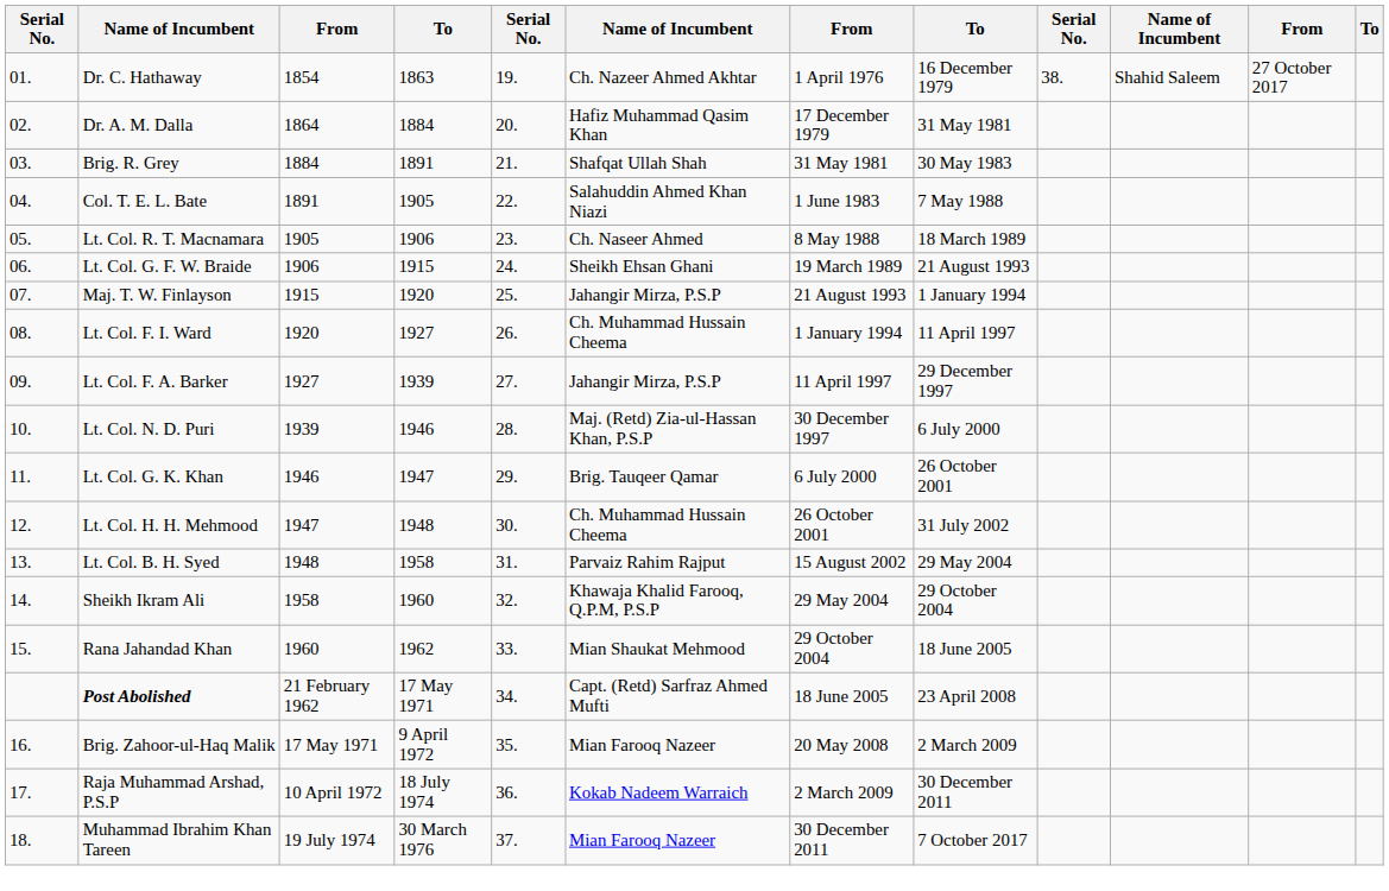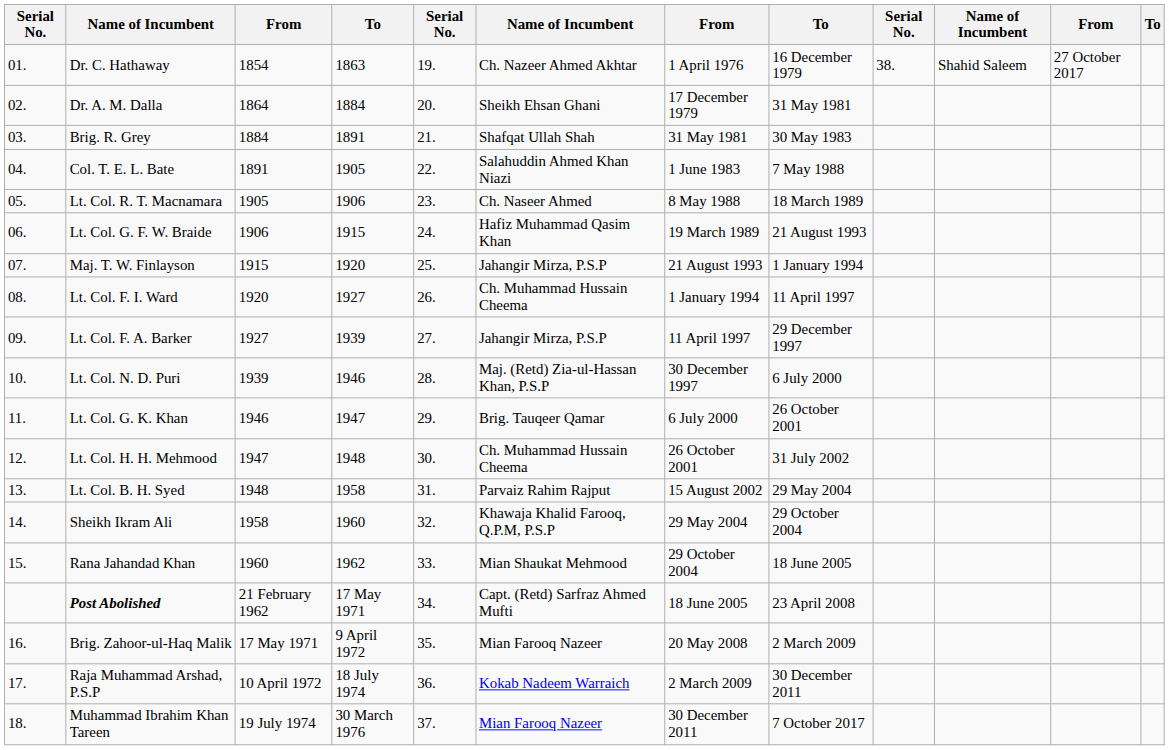Dr. A. M. Dalla | column 6: Hafiz Muhammad Qasim Khan -> Sheikh Ehsan Ghani
Lt. Col. G. F. W. Braide | column 6: Sheikh Ehsan Ghani -> Hafiz Muhammad Qasim Khan
